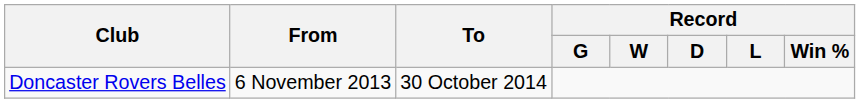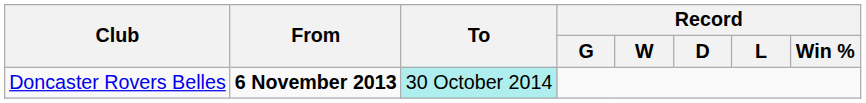Doncaster Rovers Belles | From: normal -> bold
Doncaster Rovers Belles | To: no background -> paleturquoise background
